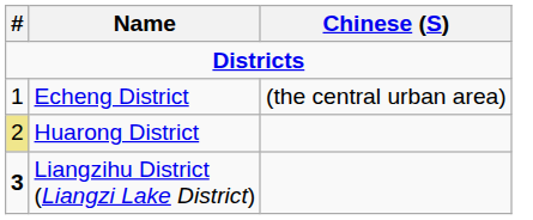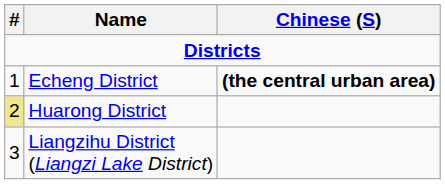Echeng District | Chinese (S): normal -> bold
Liangzihu District (Liangzi Lake District) | #: bold -> normal
